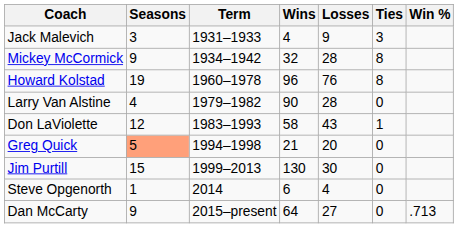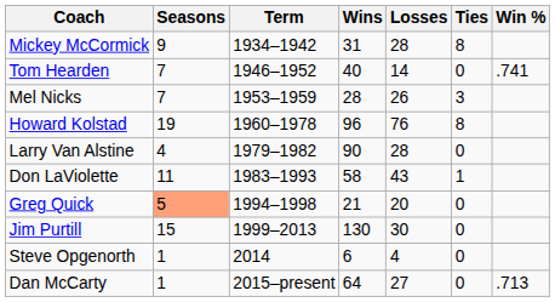- row: Jack Malevich | 3 | 1931–1933 | 4 | 9 | 3
Mickey McCormick | Wins: 32 -> 31
+ row: Tom Hearden | 7 | 1946–1952 | 40 | 14 | 0 | .741
+ row: Mel Nicks | 7 | 1953–1959 | 28 | 26 | 3
Don LaViolette | Seasons: 12 -> 11
Dan McCarty | Seasons: 9 -> 1
